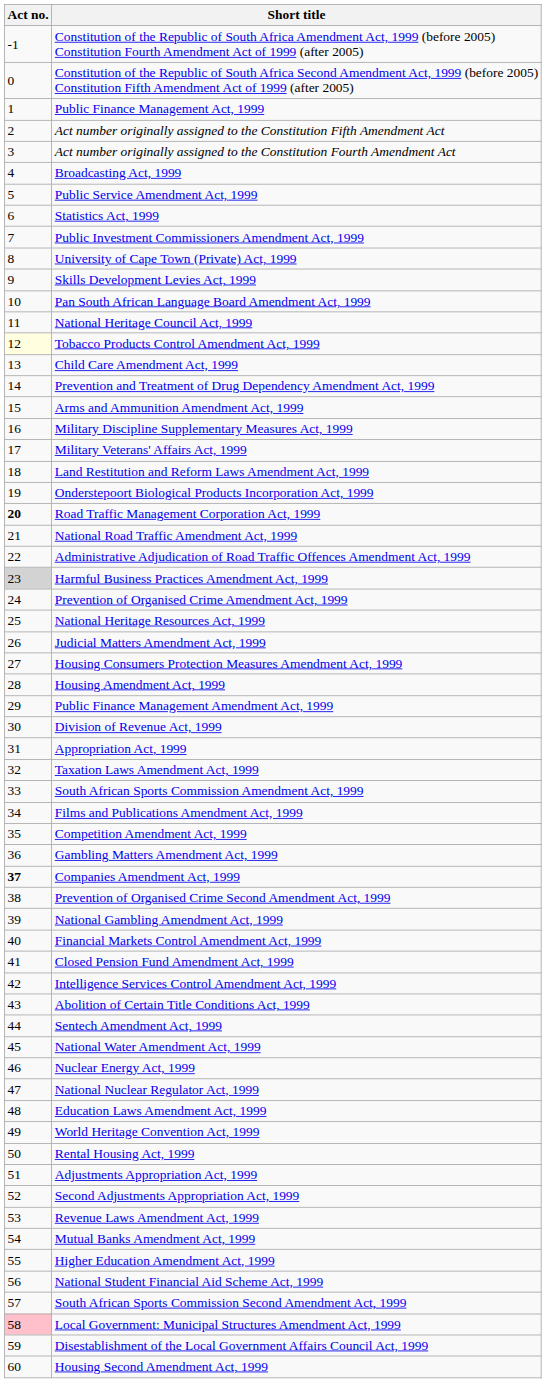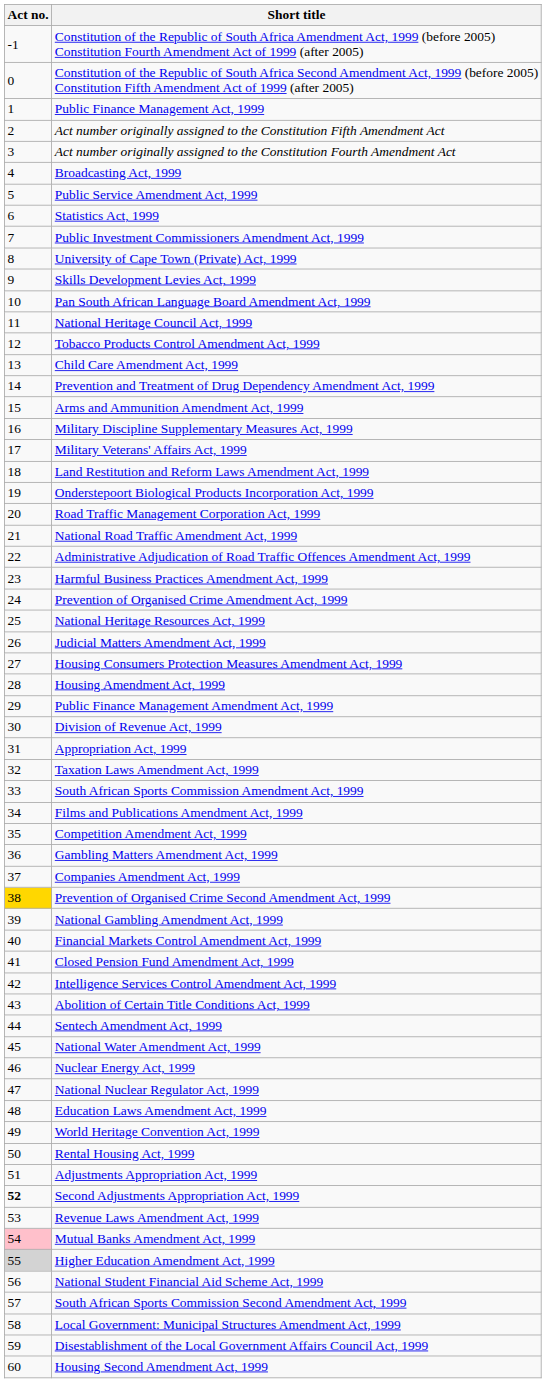Tobacco Products Control Amendment Act, 1999 | Act no.: lightyellow background -> no background
Road Traffic Management Corporation Act, 1999 | Act no.: bold -> normal
Harmful Business Practices Amendment Act, 1999 | Act no.: lightgrey background -> no background
Companies Amendment Act, 1999 | Act no.: bold -> normal
Prevention of Organised Crime Second Amendment Act, 1999 | Act no.: no background -> gold background
Second Adjustments Appropriation Act, 1999 | Act no.: normal -> bold
Mutual Banks Amendment Act, 1999 | Act no.: no background -> pink background
Higher Education Amendment Act, 1999 | Act no.: no background -> lightgrey background
Local Government: Municipal Structures Amendment Act, 1999 | Act no.: pink background -> no background
